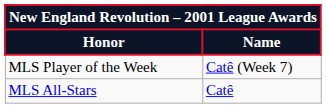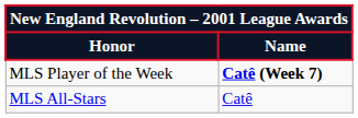MLS Player of the Week | Name: normal -> bold
